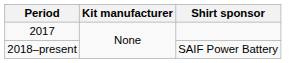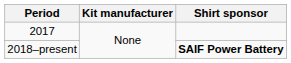2018–present | Shirt sponsor: normal -> bold
